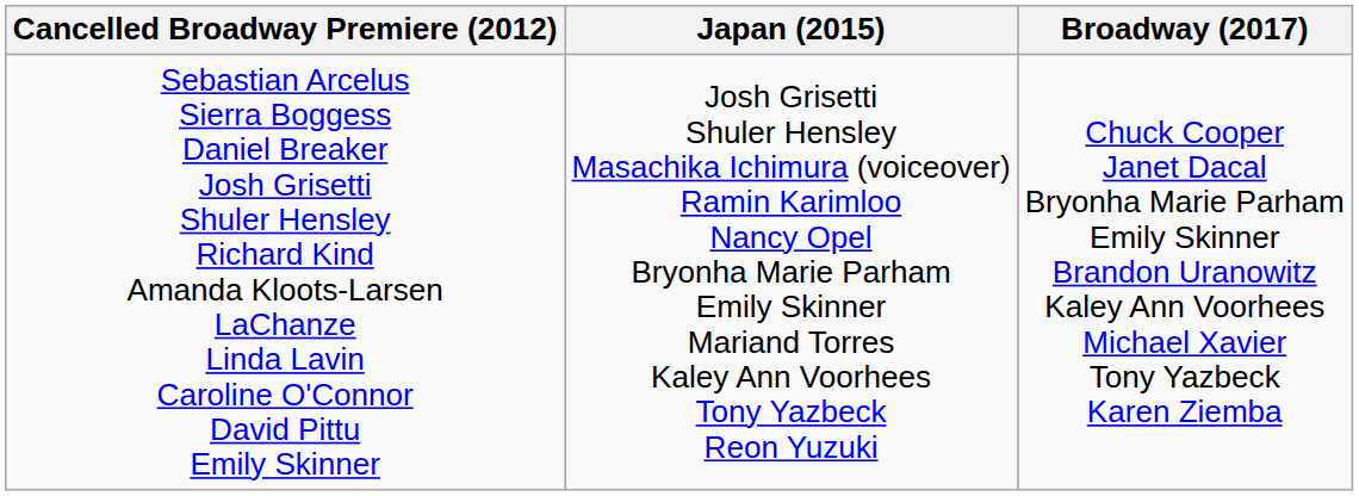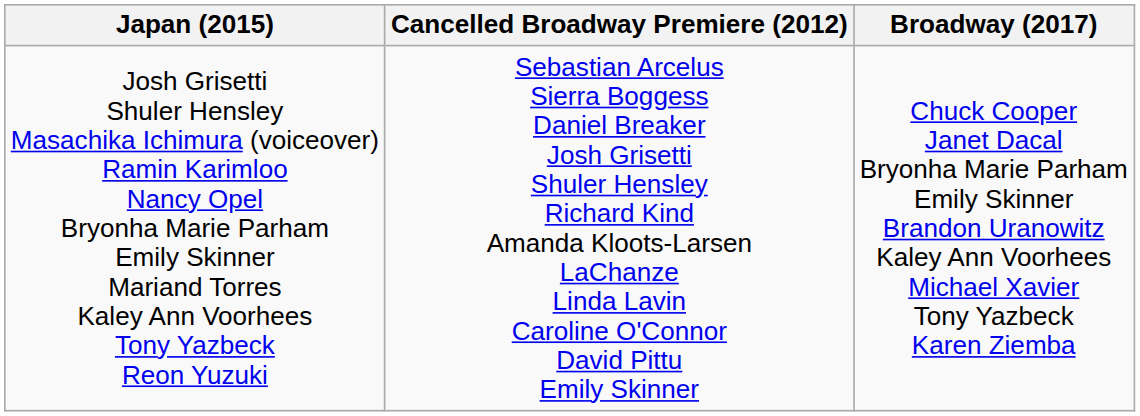columns swapped: Cancelled Broadway Premiere (2012) <-> Japan (2015)
